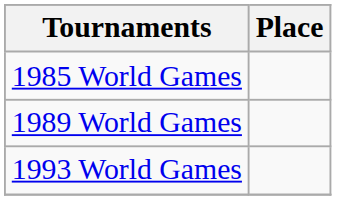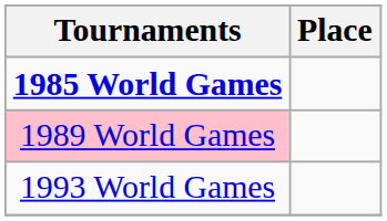1985 World Games | Tournaments: normal -> bold
1989 World Games | Tournaments: no background -> pink background
